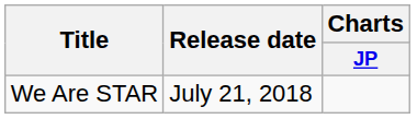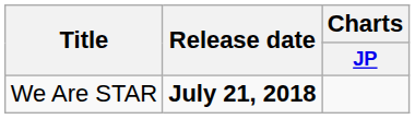We Are STAR | Release date: normal -> bold
